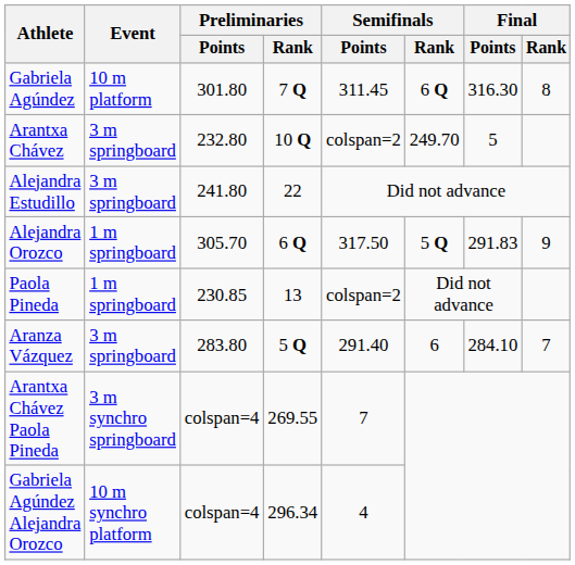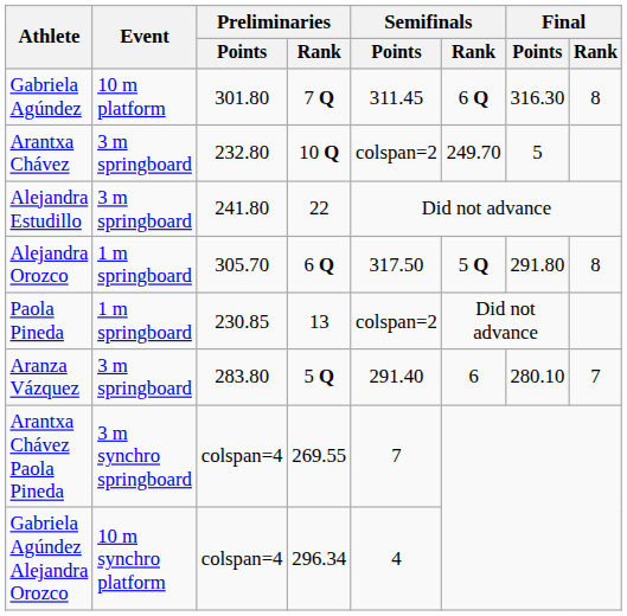Alejandra Orozco | Final / Points: 291.83 -> 291.80
Alejandra Orozco | Final / Rank: 9 -> 8
Aranza Vázquez | Final / Points: 284.10 -> 280.10
